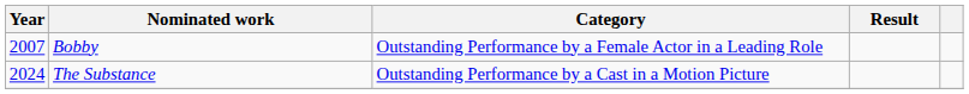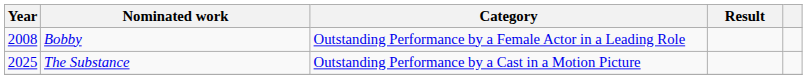Bobby | Year: 2007 -> 2008
The Substance | Year: 2024 -> 2025
